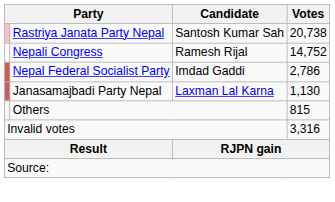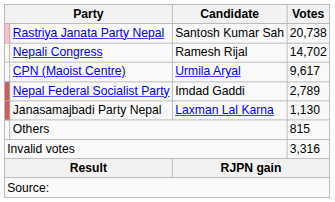Nepali Congress | Votes: 14,752 -> 14,702
+ row: CPN (Maoist Centre) | Urmila Aryal | 9,617
Nepal Federal Socialist Party | Votes: 2,786 -> 2,789
